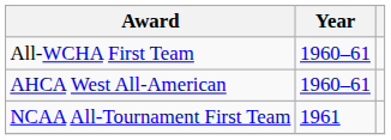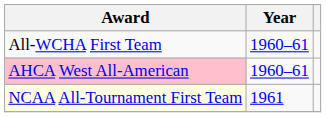row 3 | Award: no background -> pink background
row 4 | Award: no background -> lightyellow background
